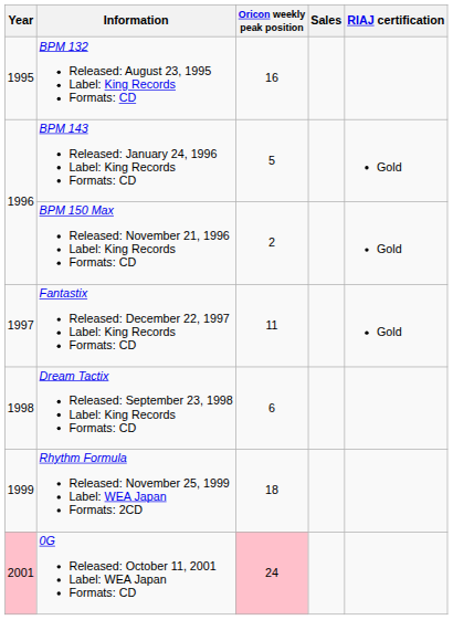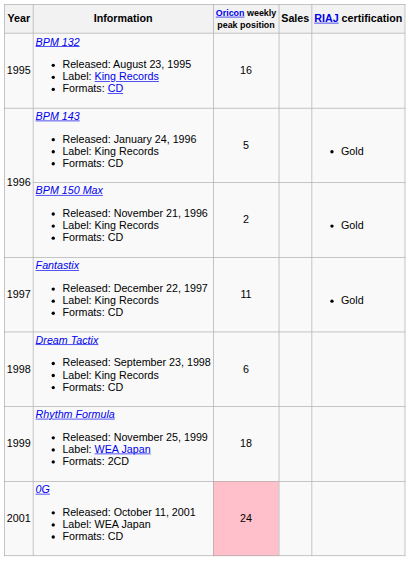0G Released: October 11, 2001 Label: WEA Japan Formats: CD | Year: pink background -> no background
